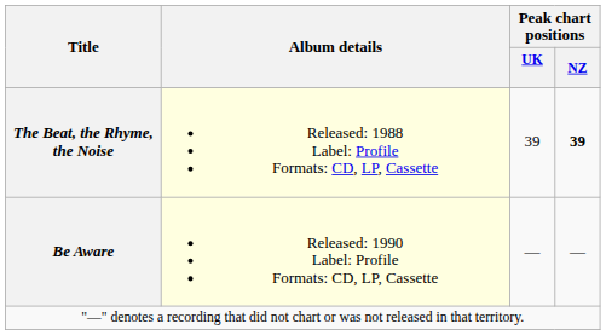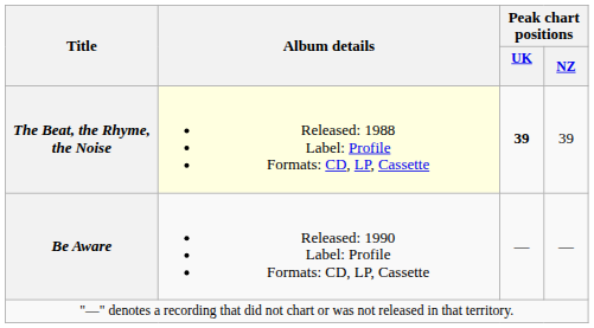The Beat, the Rhyme, the Noise | Peak chart positions / UK: normal -> bold
The Beat, the Rhyme, the Noise | Peak chart positions / NZ: bold -> normal
Be Aware | Album details: lightyellow background -> no background
